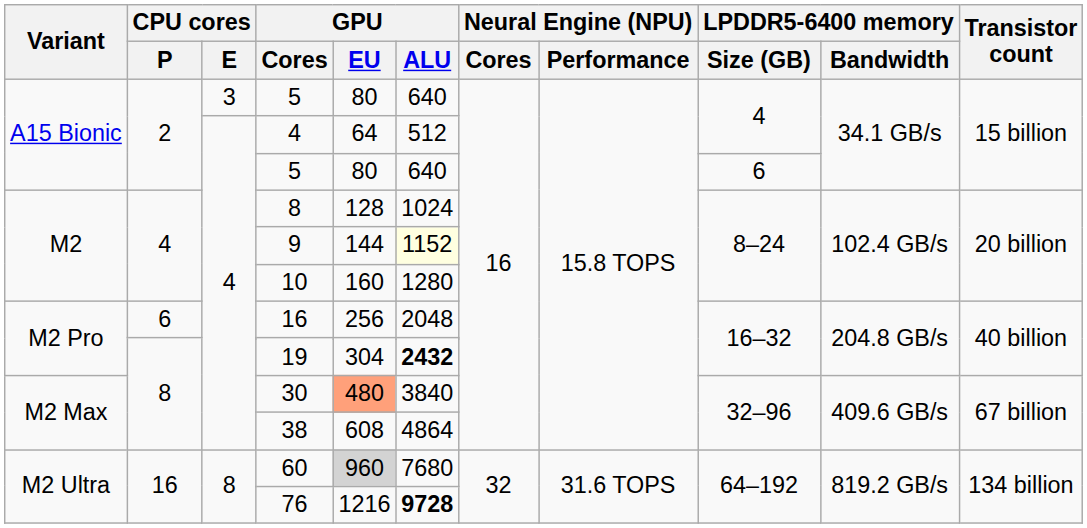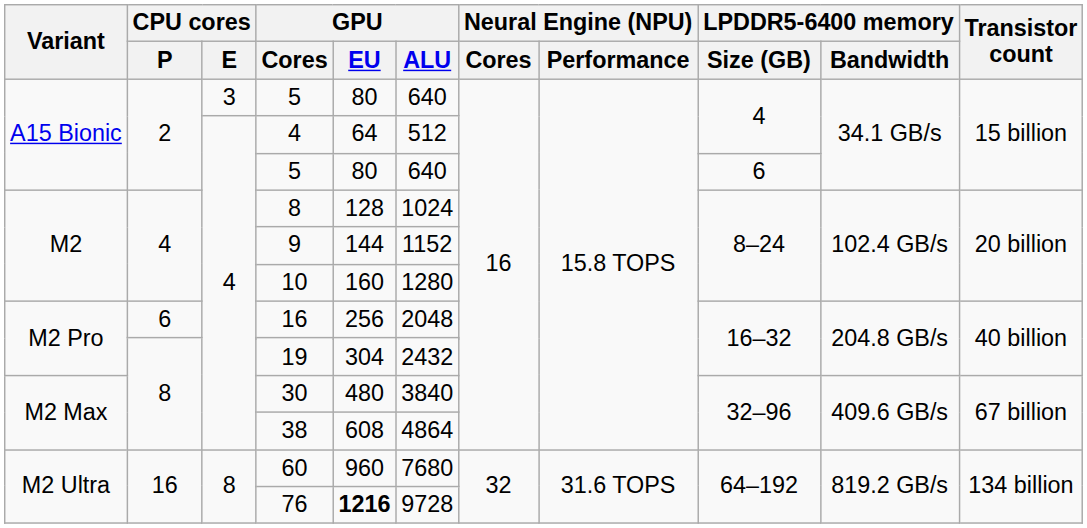9 | GPU / ALU: lightyellow background -> no background
19 | GPU / ALU: bold -> normal
30 | GPU / EU: lightsalmon background -> no background
60 | GPU / EU: lightgrey background -> no background
76 | GPU / EU: normal -> bold
76 | GPU / ALU: bold -> normal
